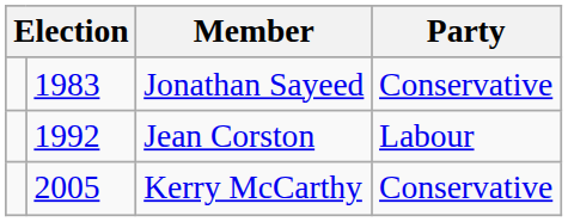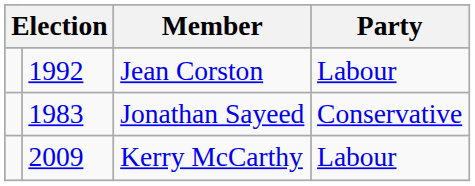rows swapped: Jonathan Sayeed <-> Jean Corston
Kerry McCarthy | column 2: 2005 -> 2009
Kerry McCarthy | Party: Conservative -> Labour
